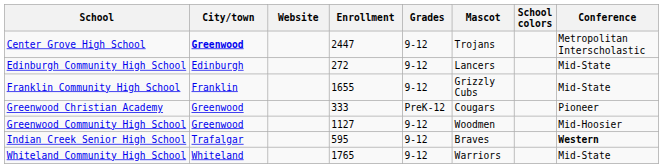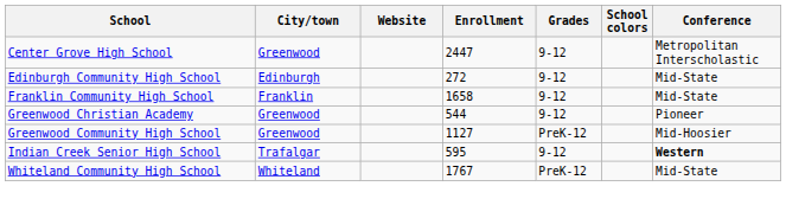- column: Mascot | Trojans | Lancers | Grizzly Cubs | Cougars | Woodmen | Braves | Warriors
Center Grove High School | City/town: bold -> normal
Franklin Community High School | Enrollment: 1655 -> 1658
Greenwood Christian Academy | Enrollment: 333 -> 544
Greenwood Christian Academy | Grades: PreK-12 -> 9-12
Greenwood Community High School | Grades: 9-12 -> PreK-12
Whiteland Community High School | Enrollment: 1765 -> 1767
Whiteland Community High School | Grades: 9-12 -> PreK-12
